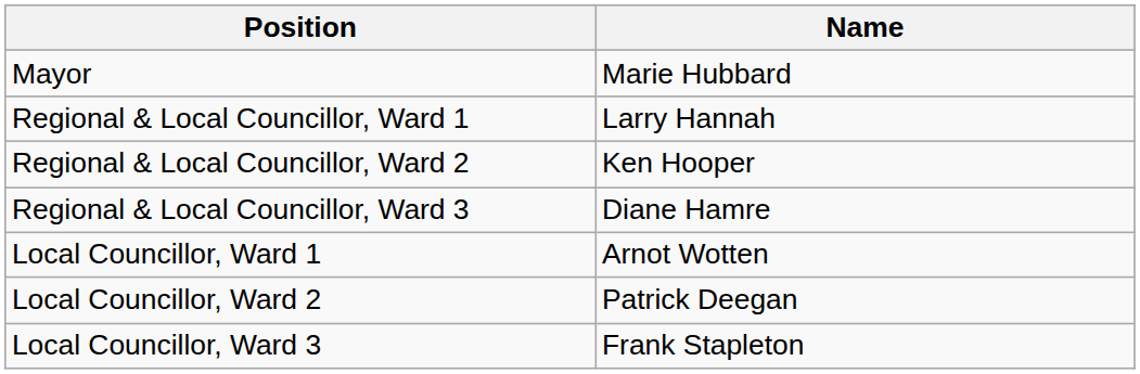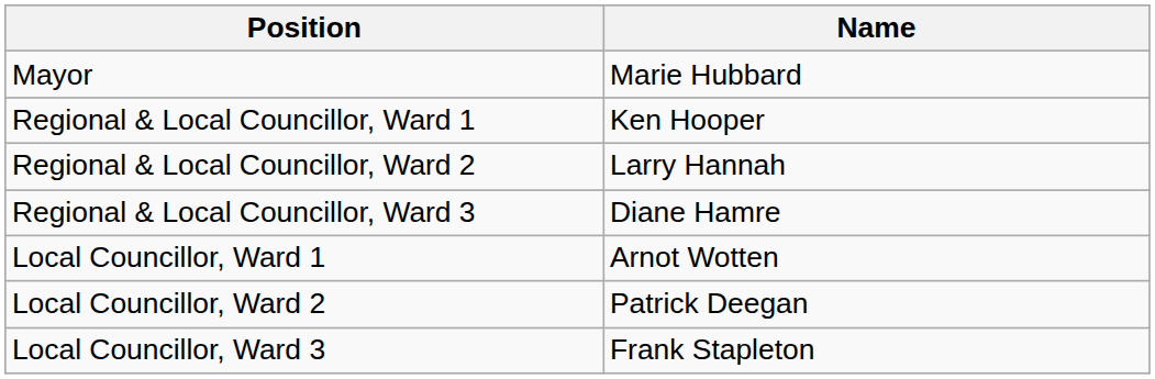Regional & Local Councillor, Ward 1 | Name: Larry Hannah -> Ken Hooper
Regional & Local Councillor, Ward 2 | Name: Ken Hooper -> Larry Hannah
